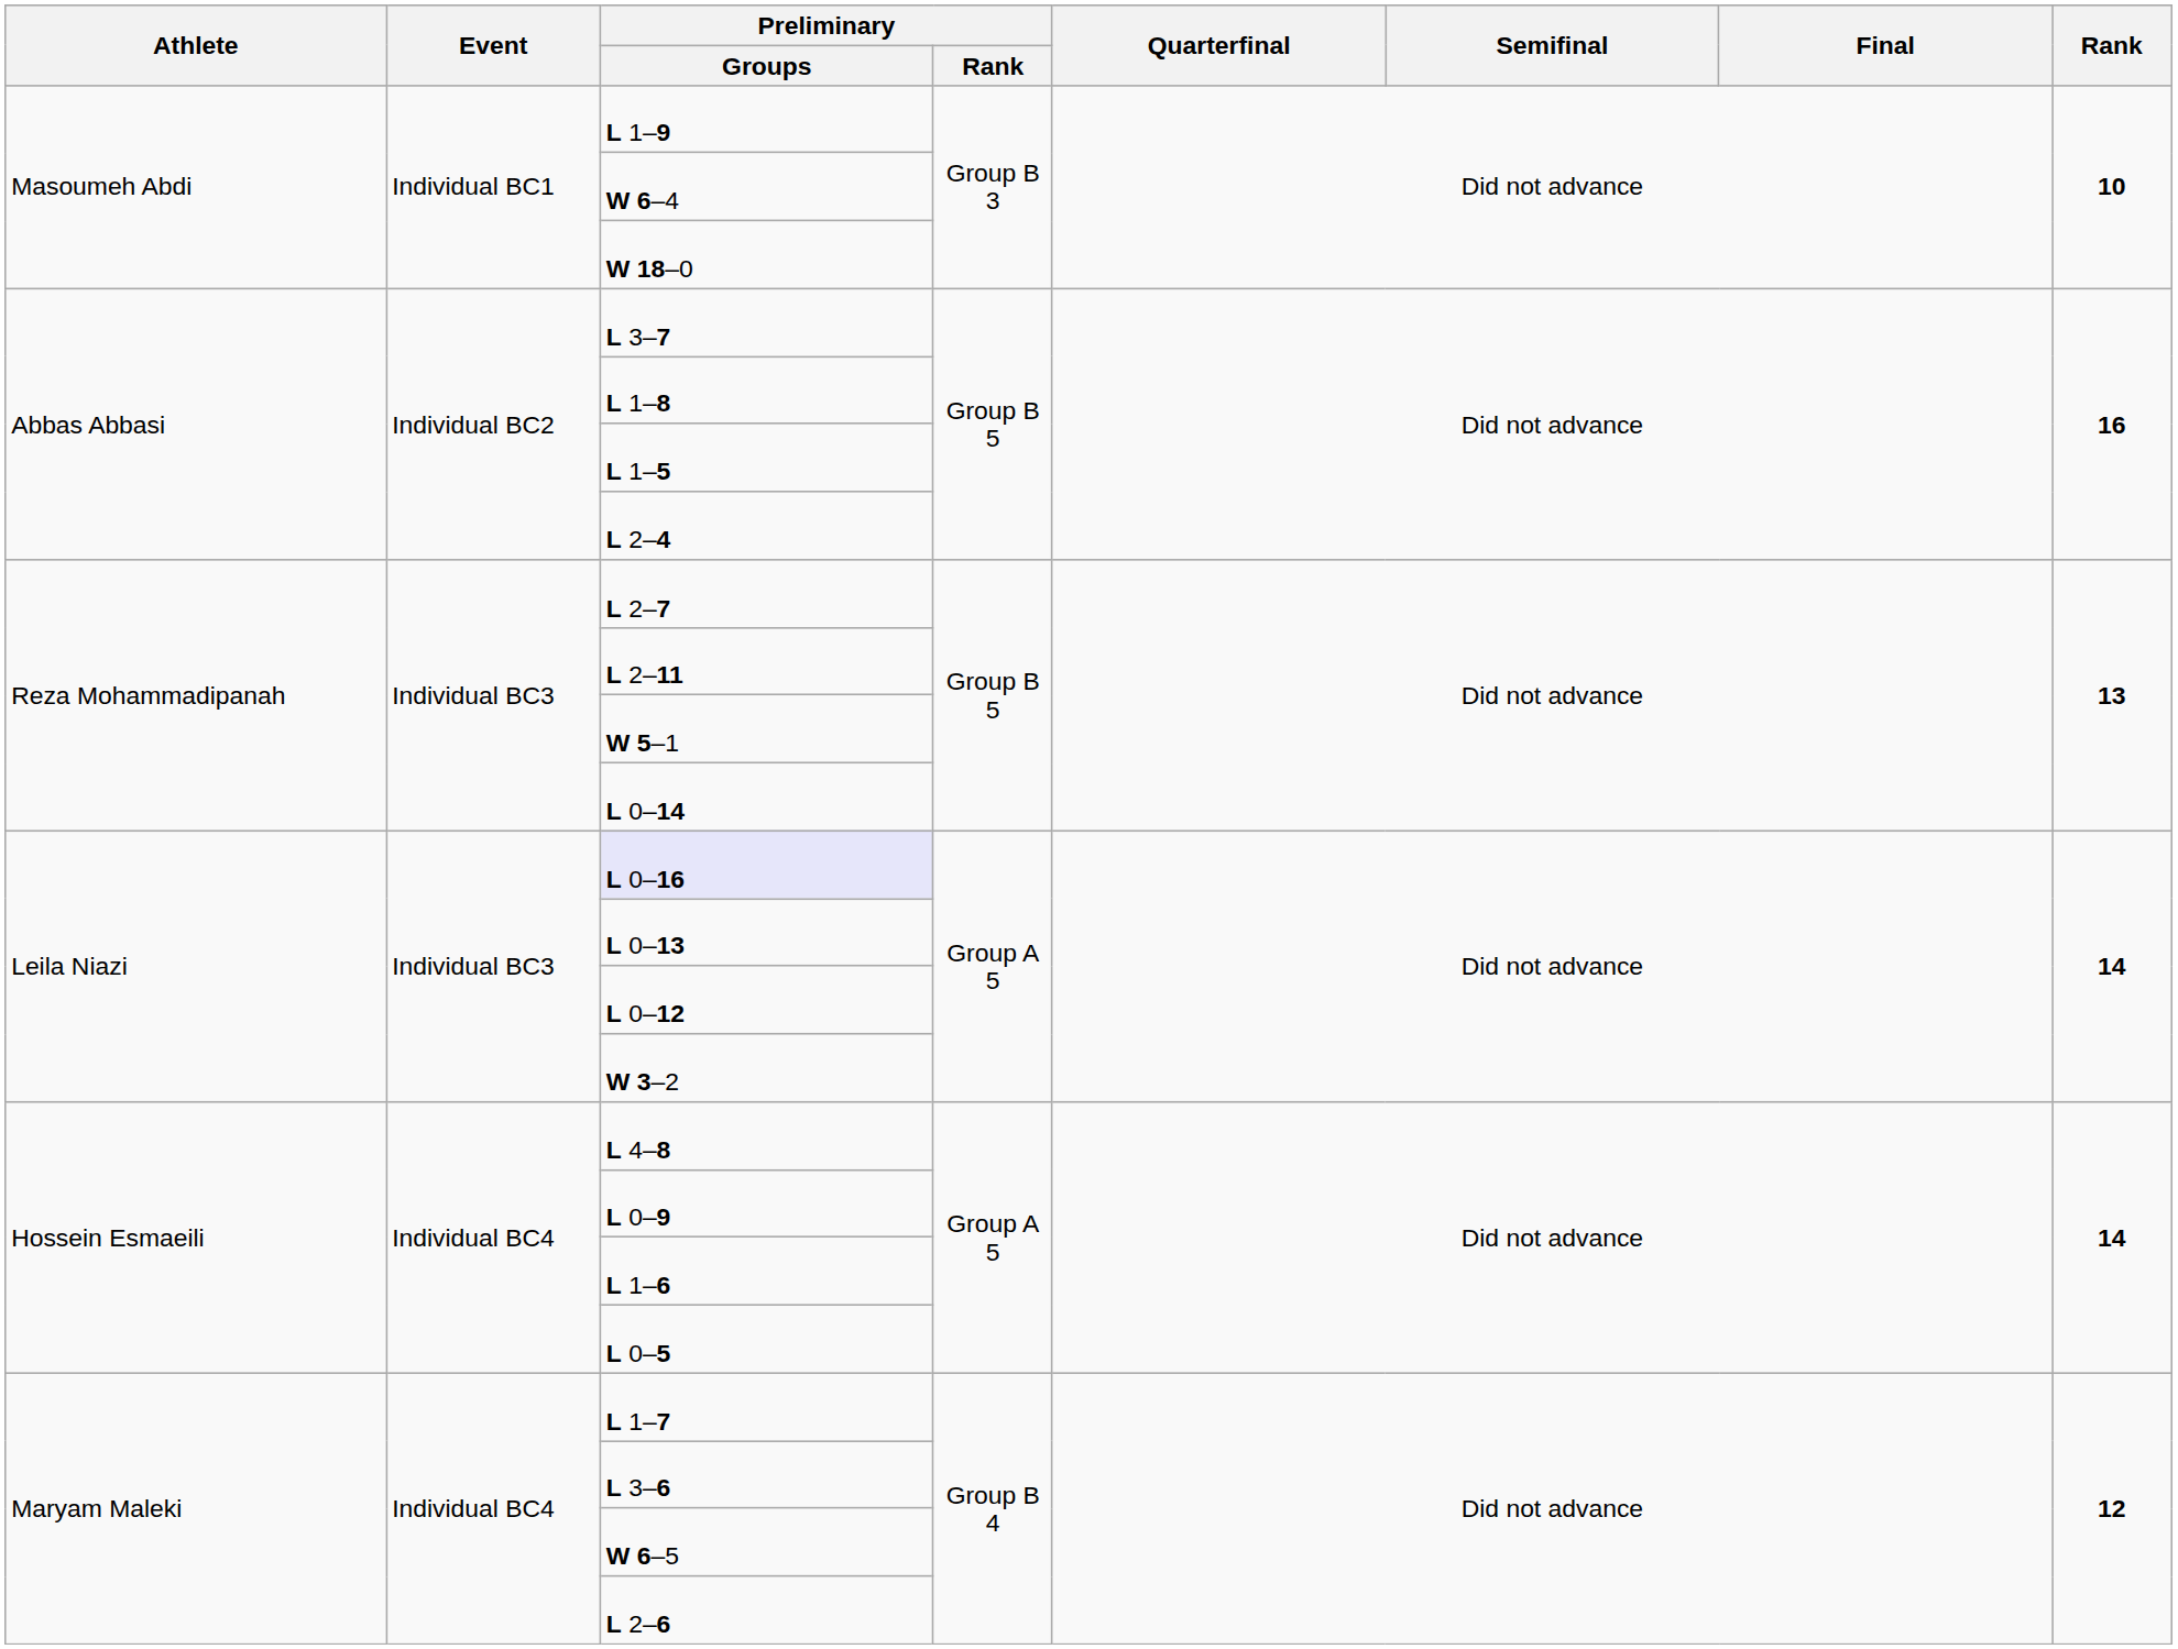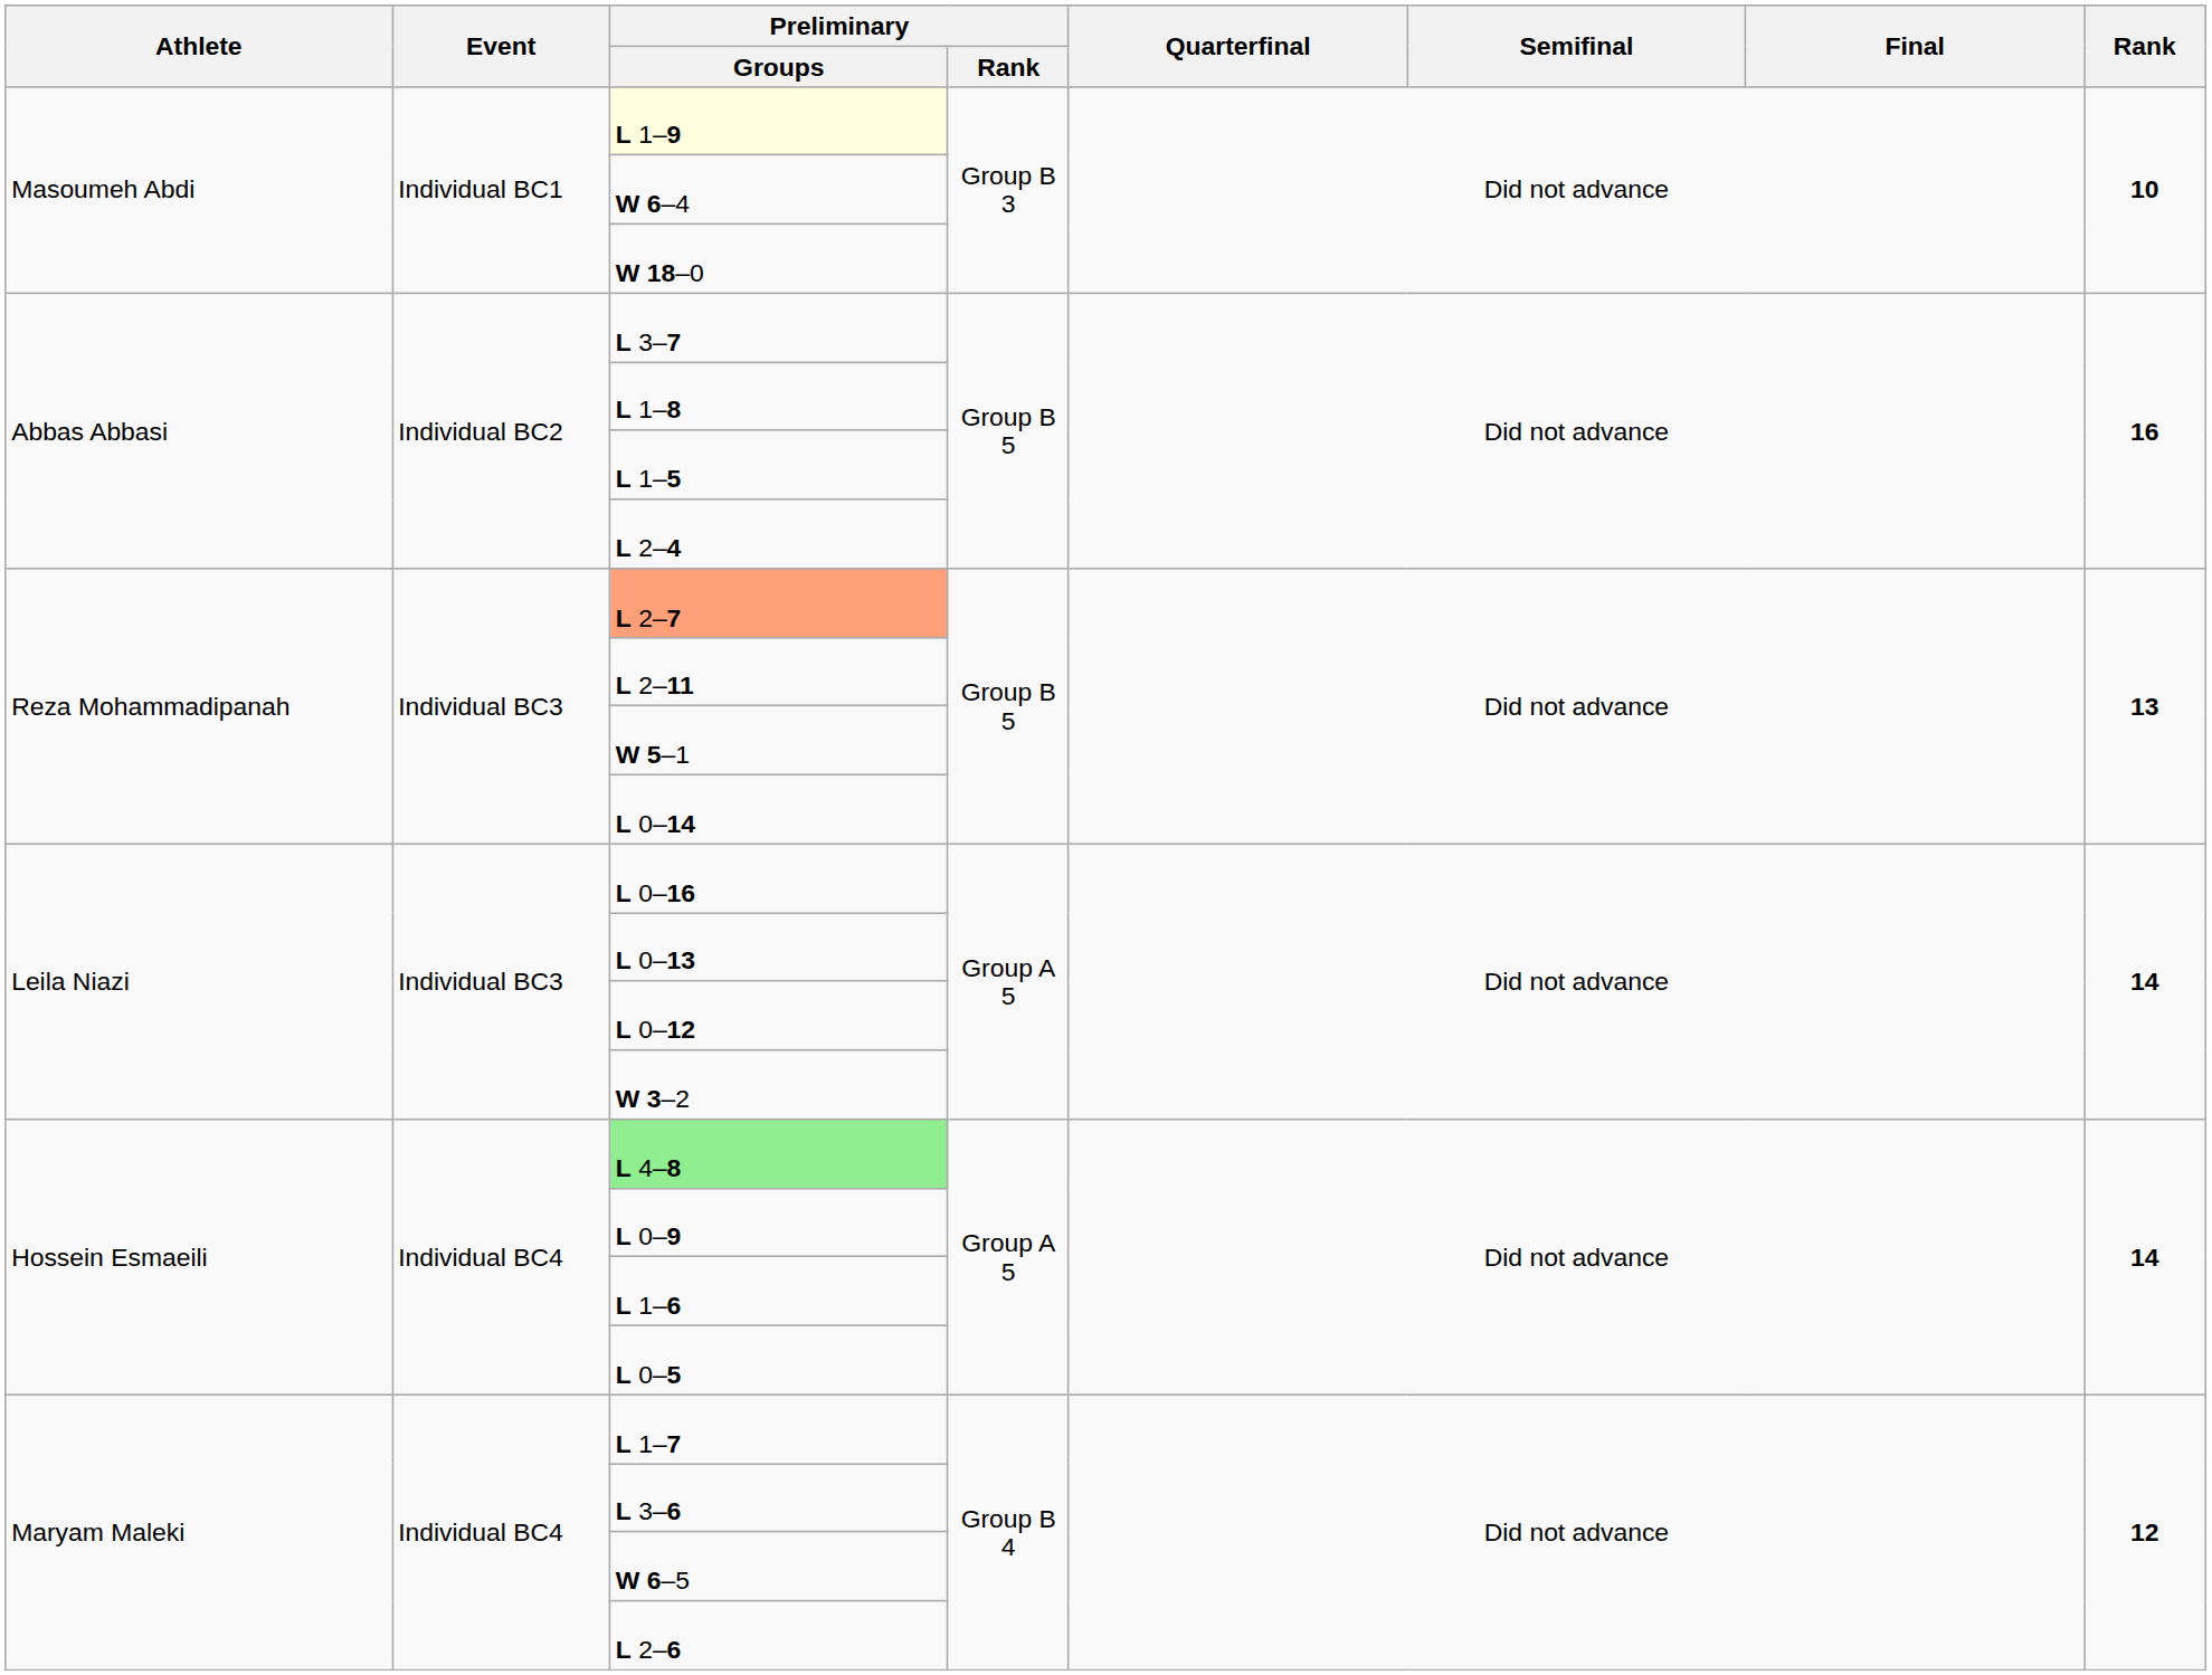L 1–9 | Preliminary / Groups: no background -> lightyellow background
L 2–7 | Preliminary / Groups: no background -> lightsalmon background
L 0–16 | Preliminary / Groups: lavender background -> no background
L 4–8 | Preliminary / Groups: no background -> lightgreen background
